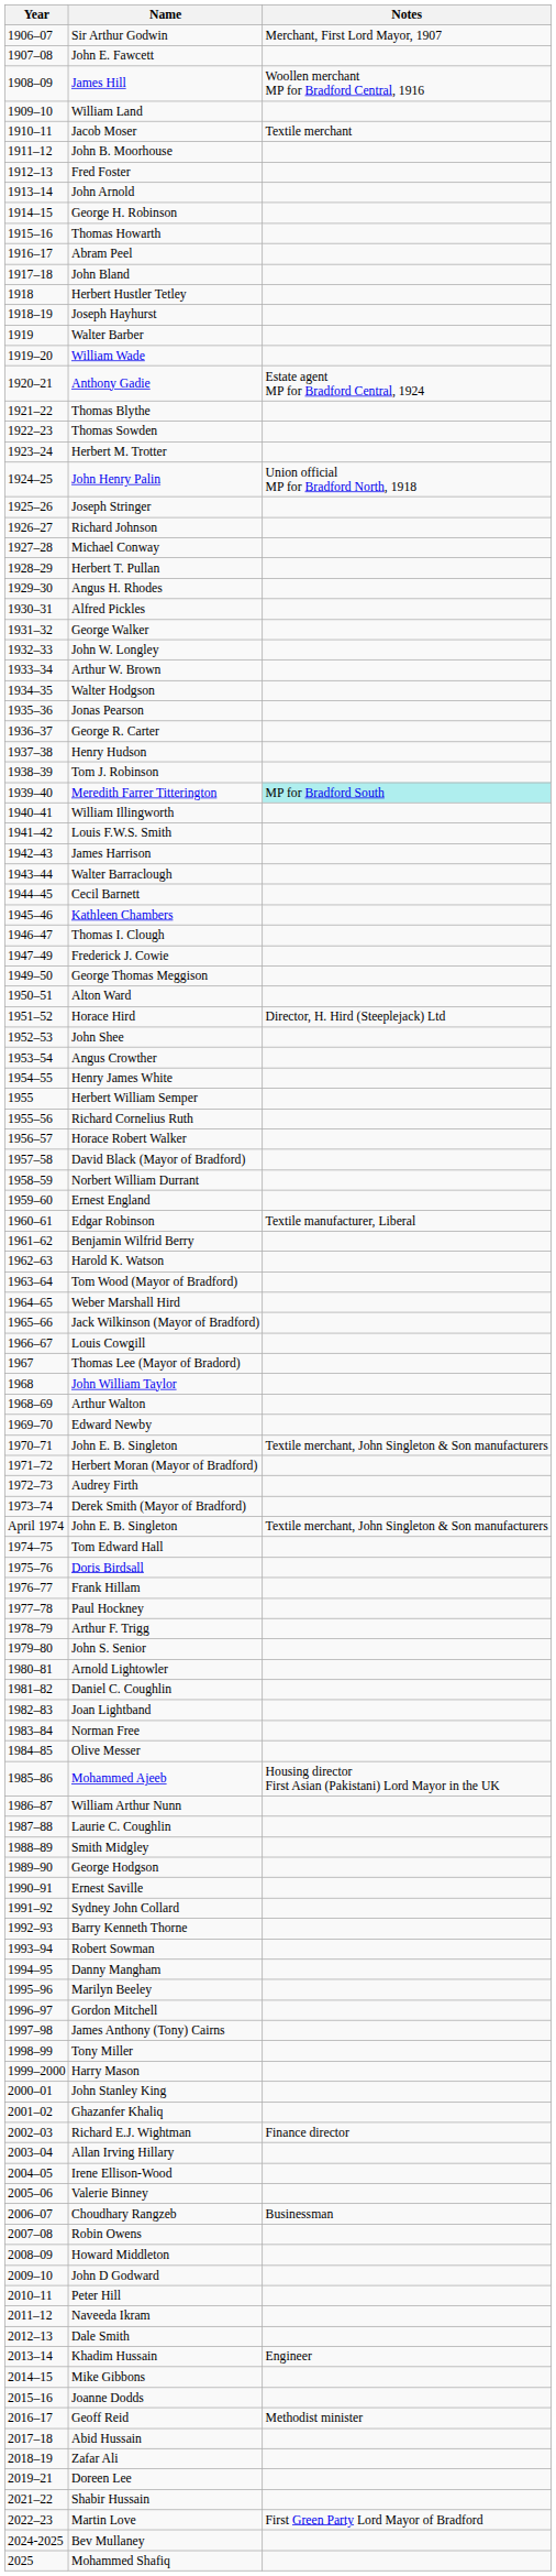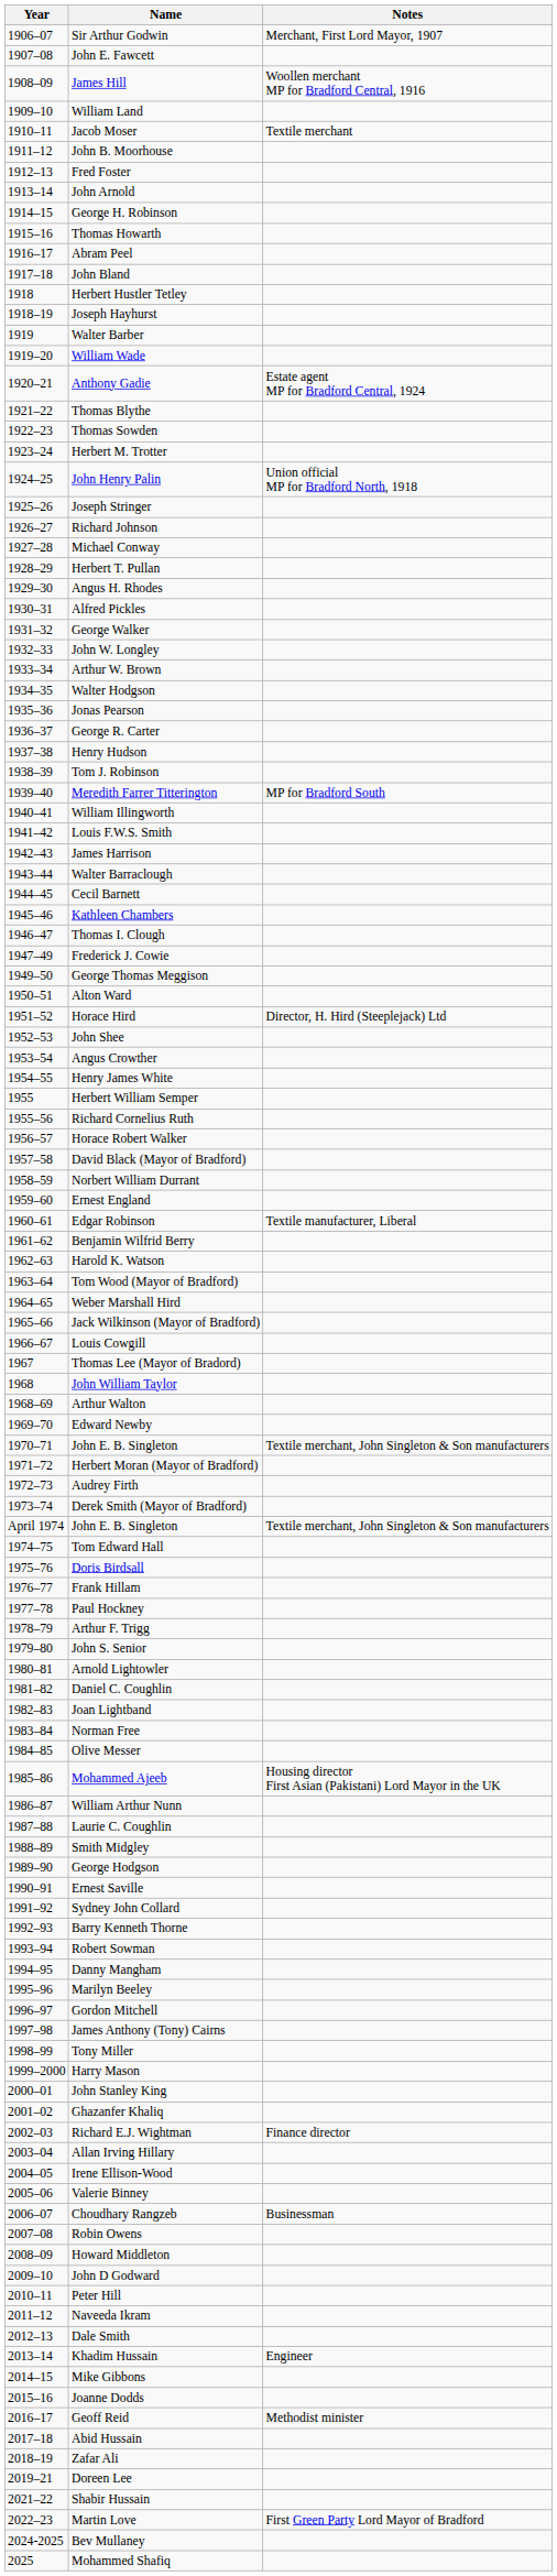Meredith Farrer Titterington | Notes: paleturquoise background -> no background
